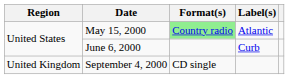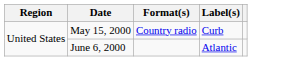May 15, 2000 | Format(s): lightgreen background -> no background
May 15, 2000 | Label(s): Atlantic -> Curb
June 6, 2000 | Label(s): Curb -> Atlantic
- row: United Kingdom | September 4, 2000 | CD single
